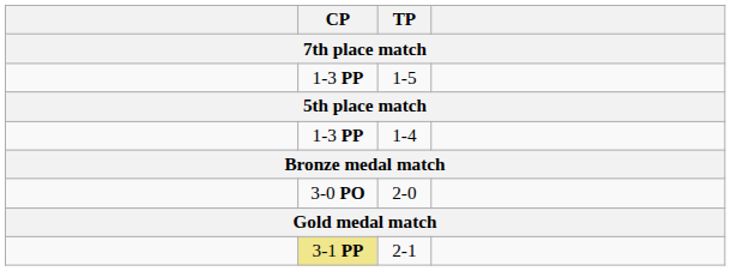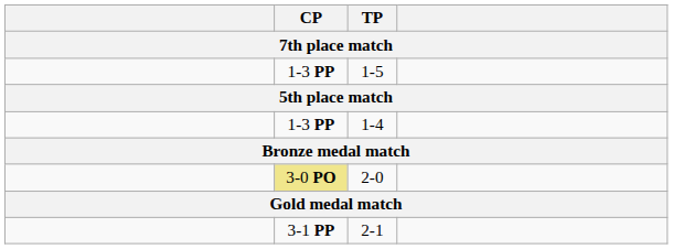2-0 | CP: no background -> khaki background
2-1 | CP: khaki background -> no background
